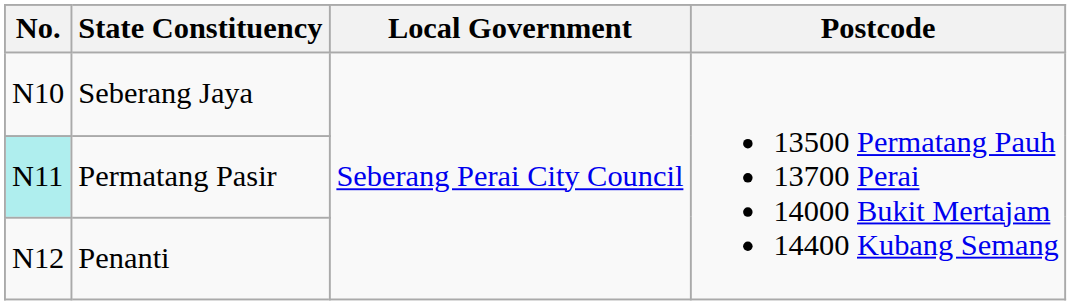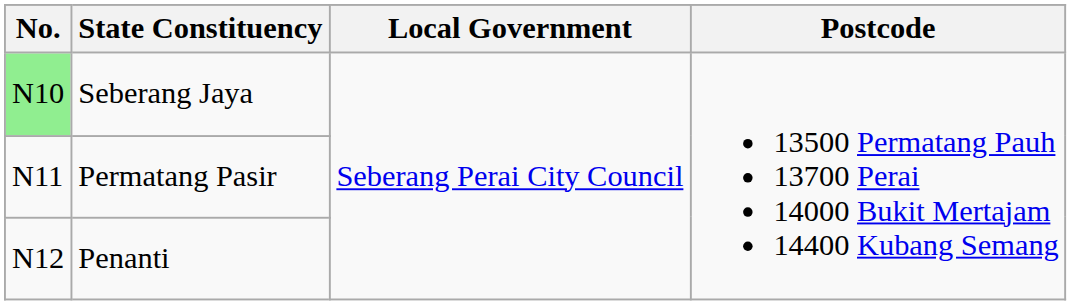Seberang Jaya | No.: no background -> lightgreen background
Permatang Pasir | No.: paleturquoise background -> no background
